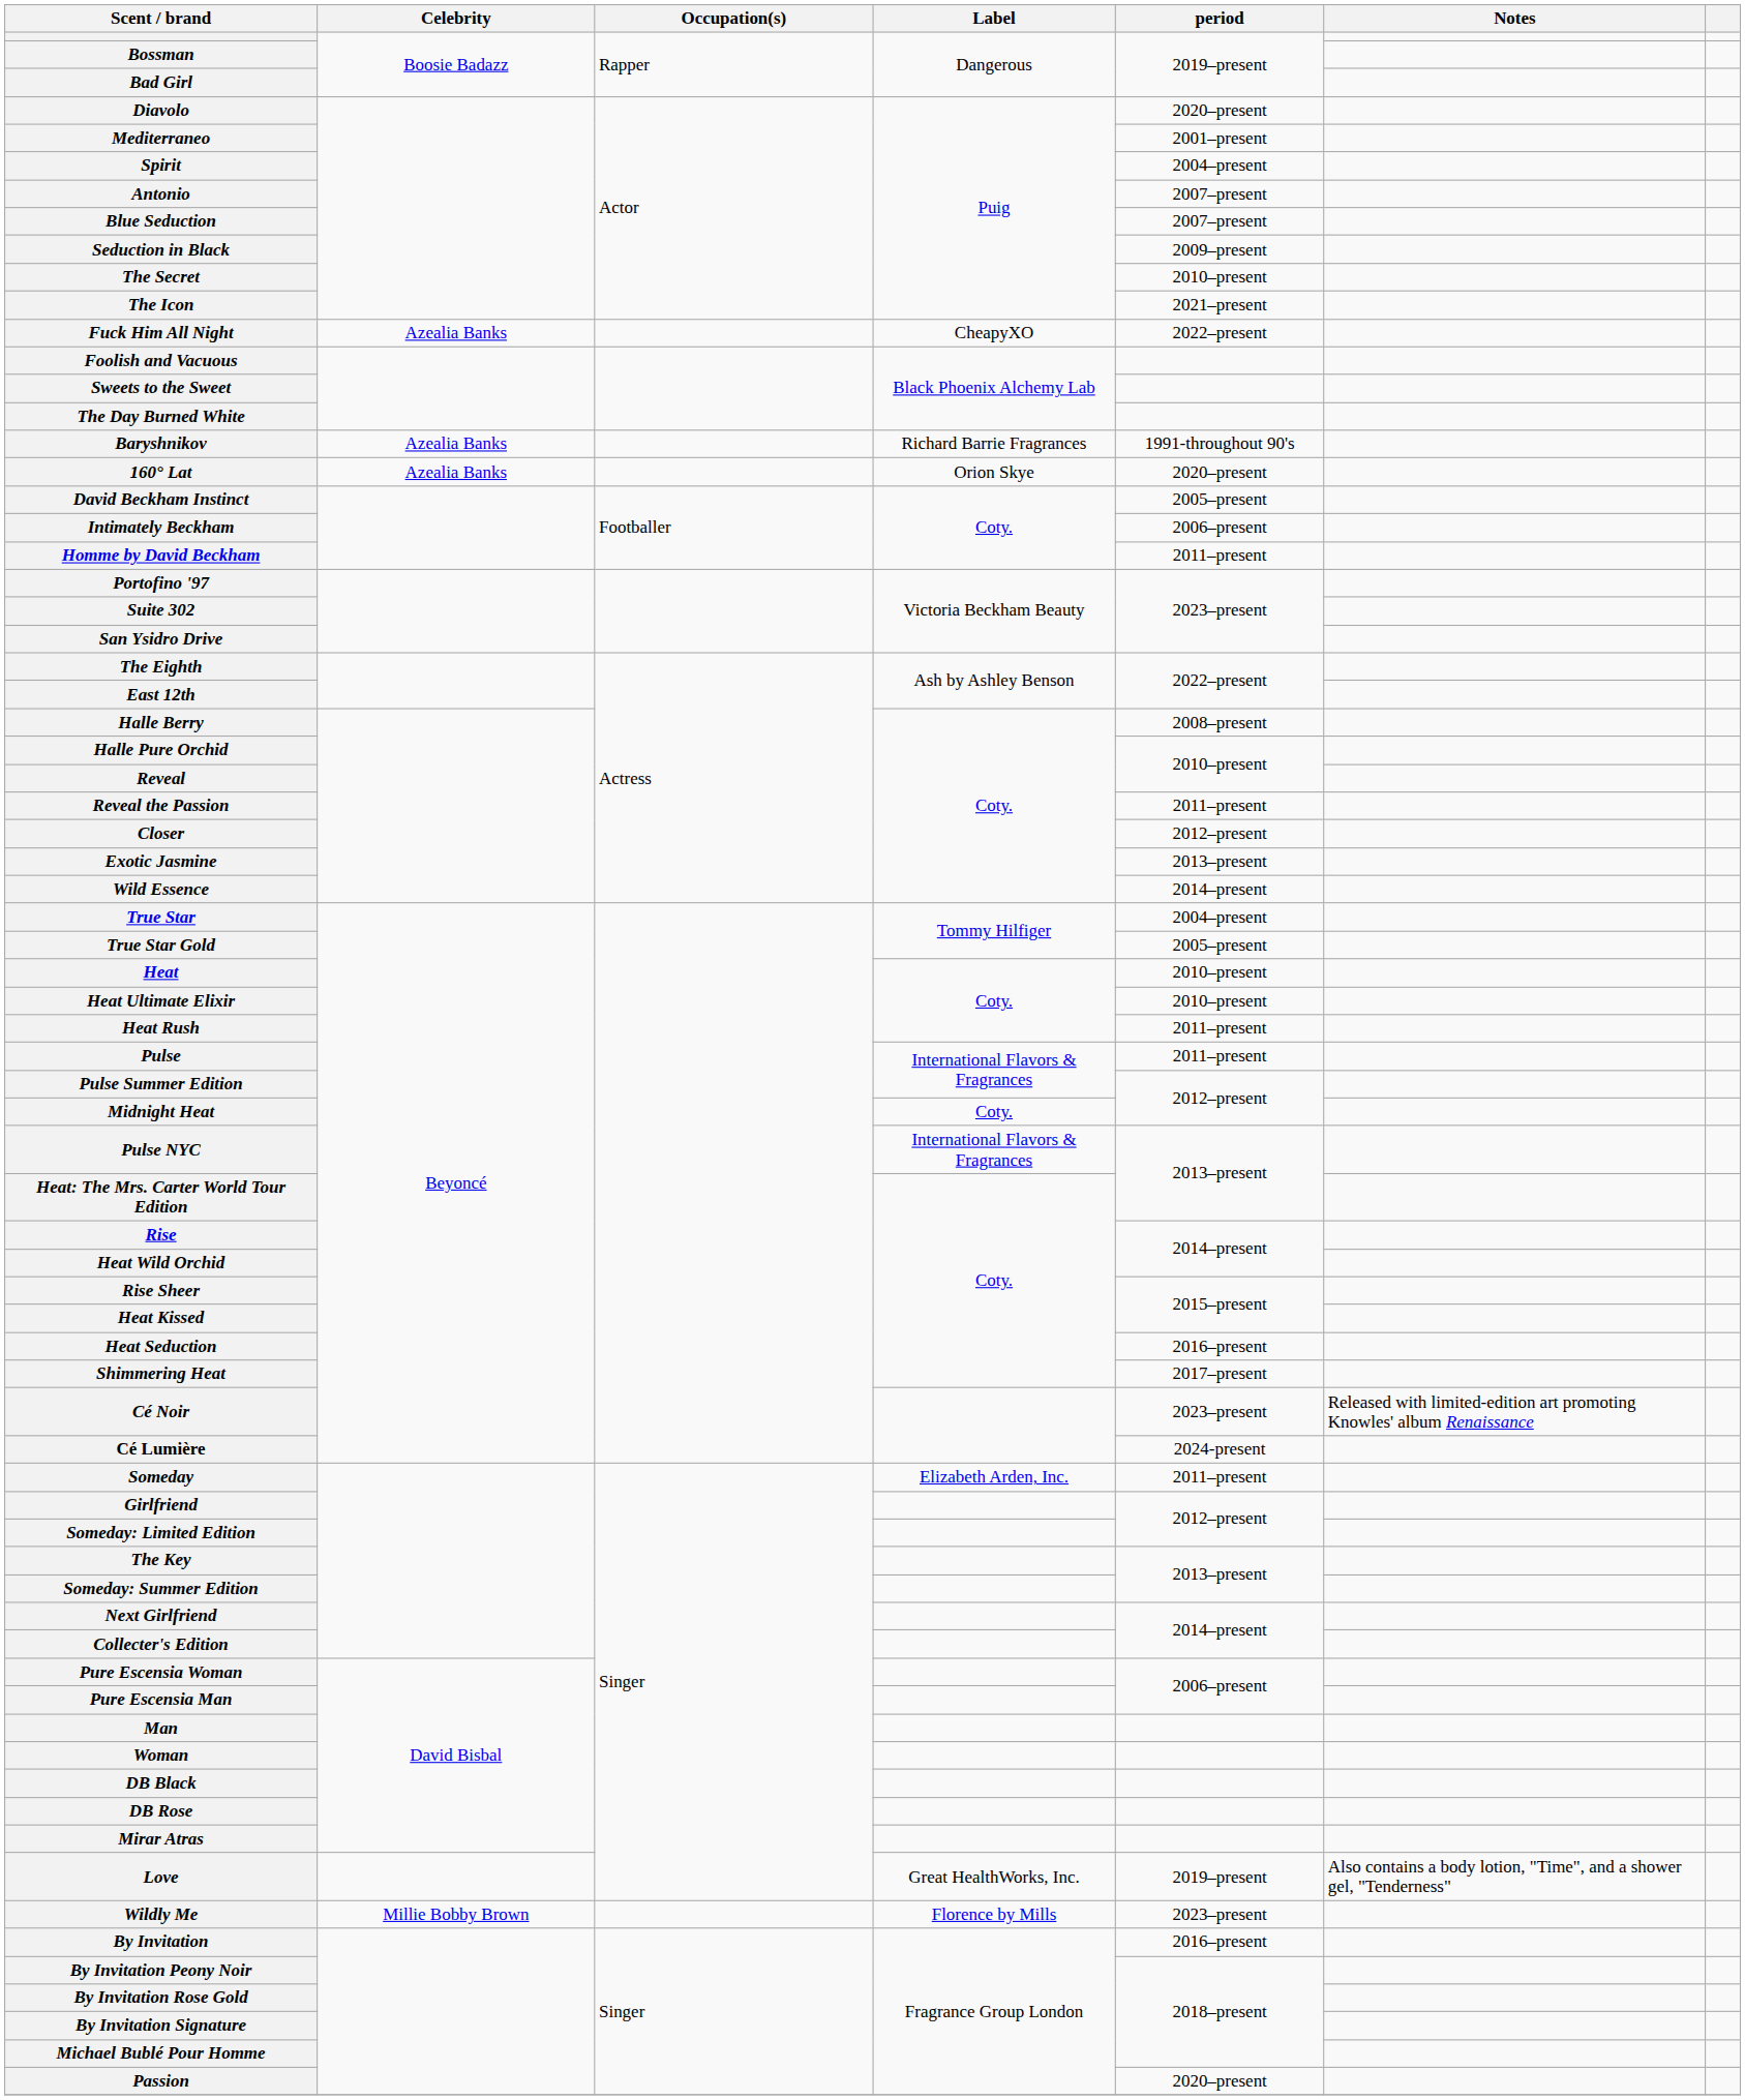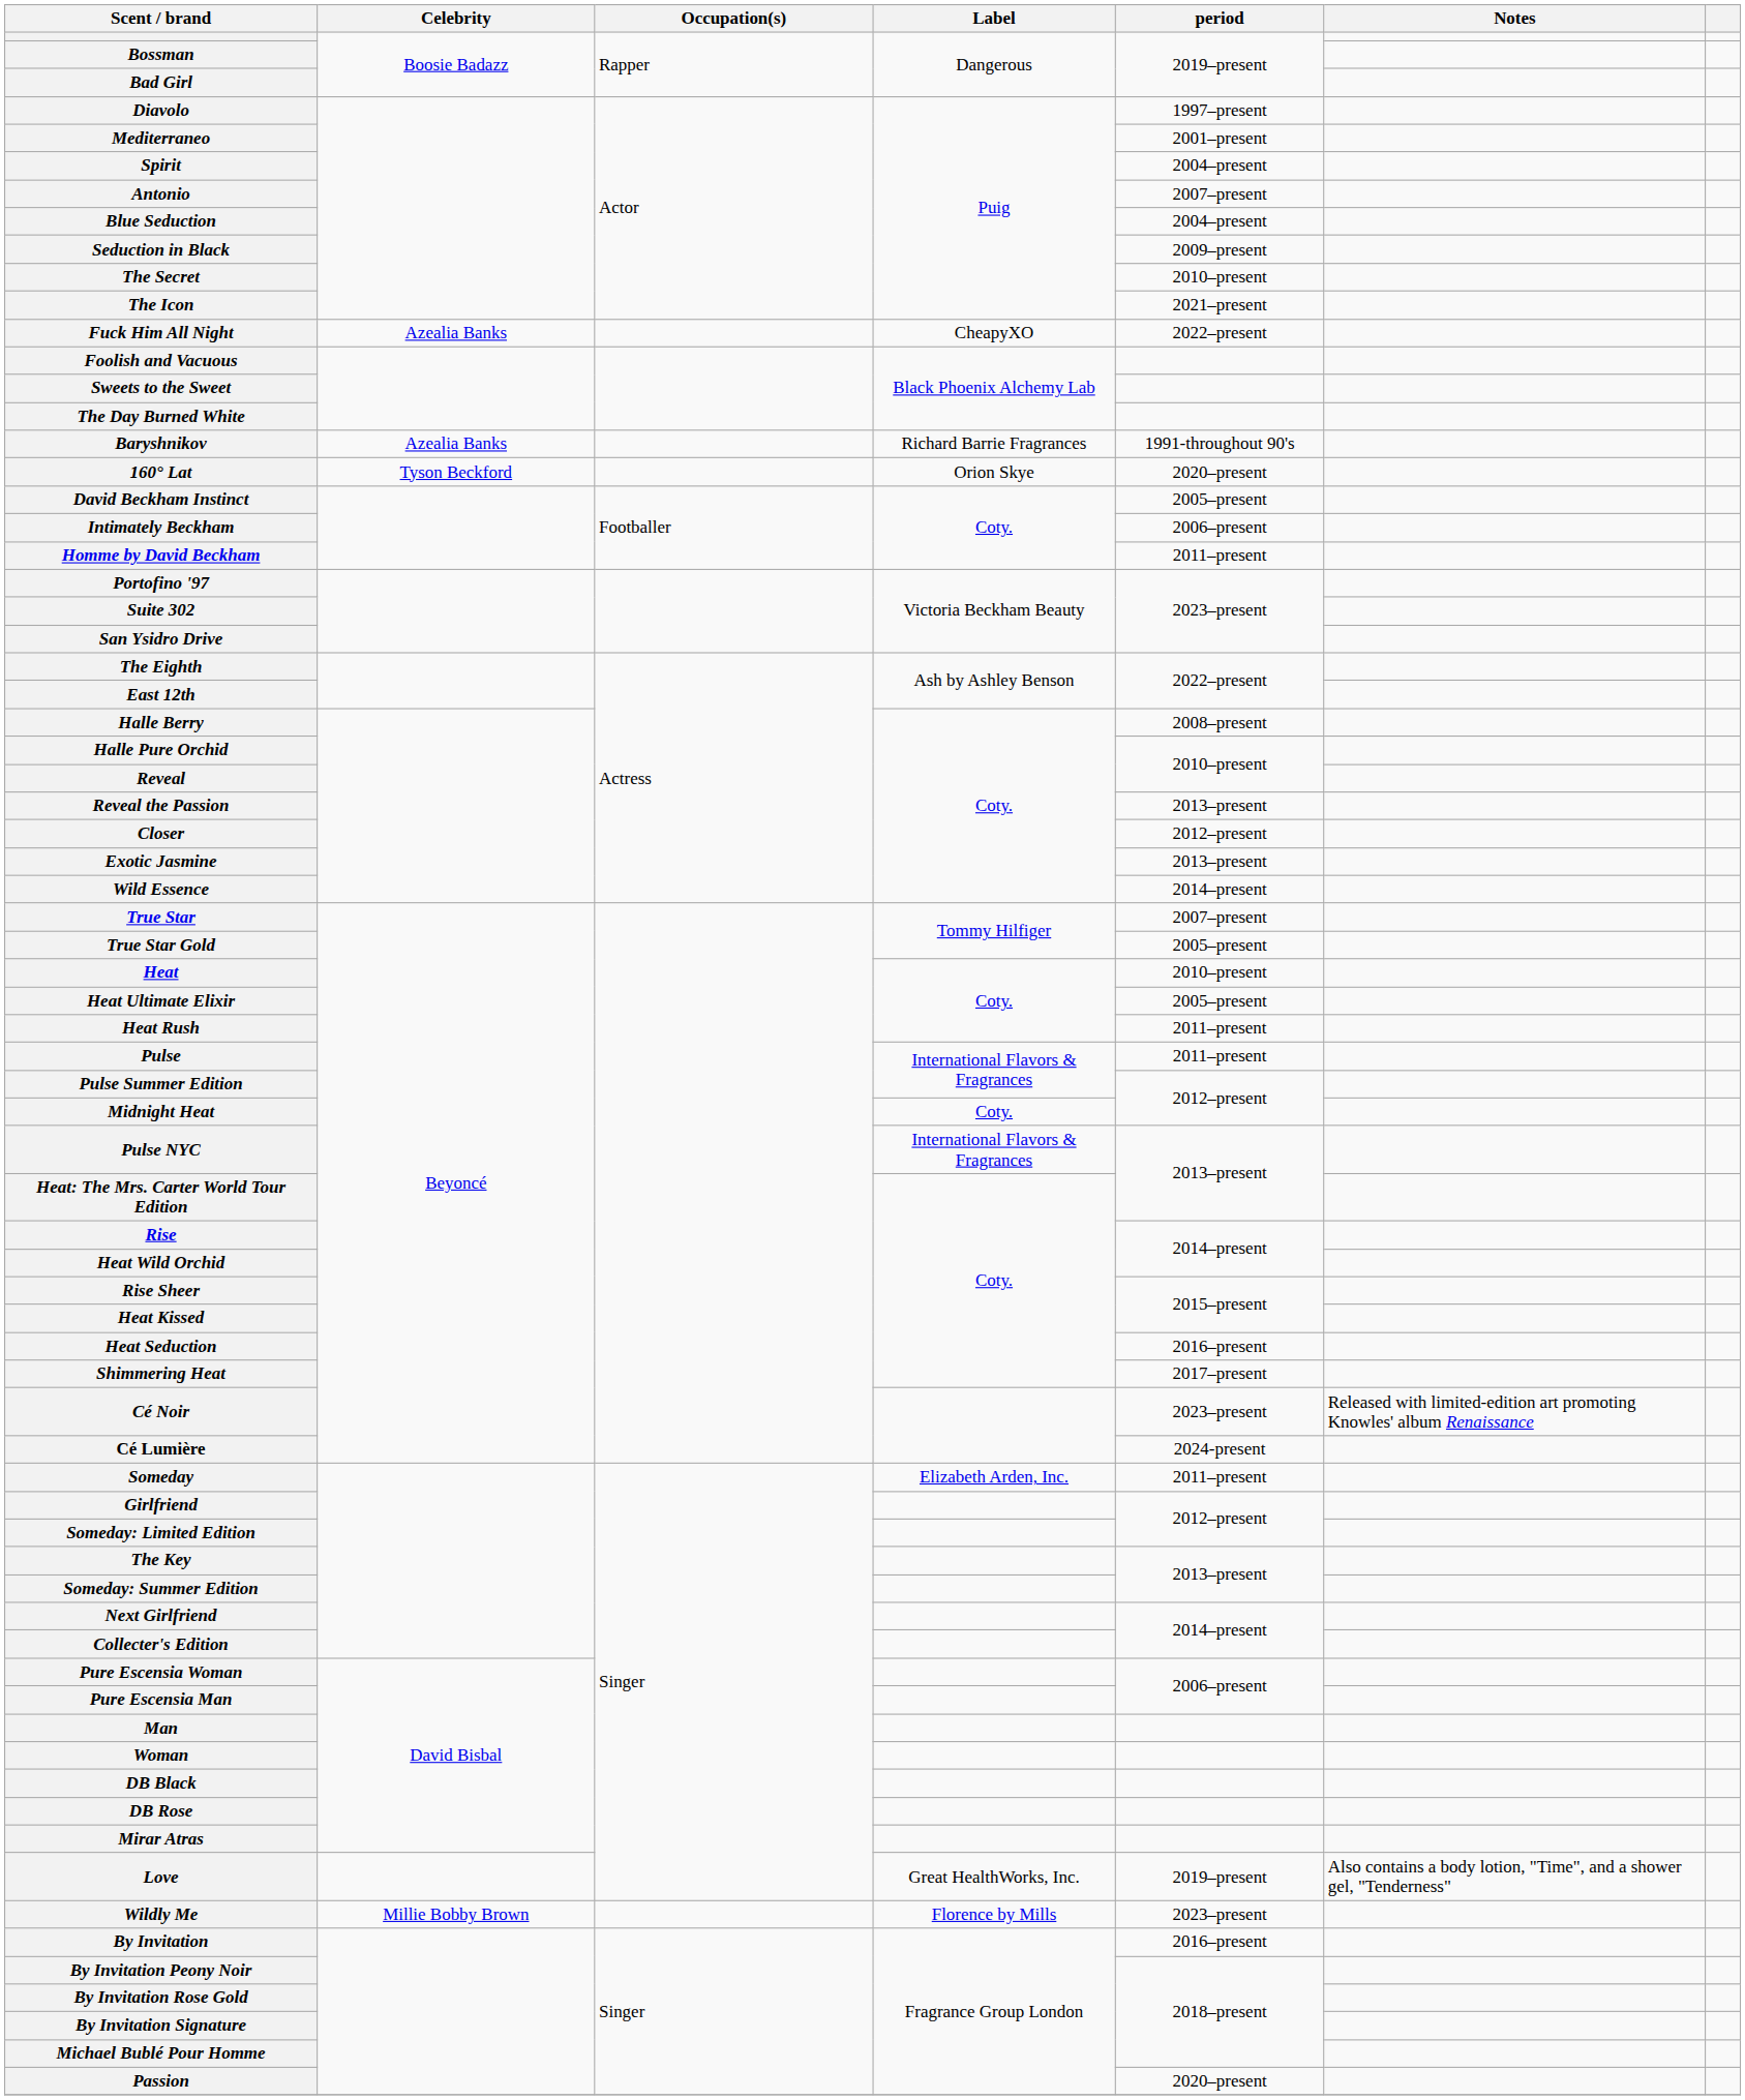Diavolo | period: 2020–present -> 1997–present
Blue Seduction | period: 2007–present -> 2004–present
160° Lat | Celebrity: Azealia Banks -> Tyson Beckford
Reveal the Passion | period: 2011–present -> 2013–present
True Star | period: 2004–present -> 2007–present
Heat Ultimate Elixir | period: 2010–present -> 2005–present
